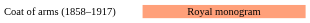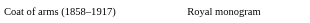Coat of arms (1858–1917) | column 2: lightsalmon background -> no background
